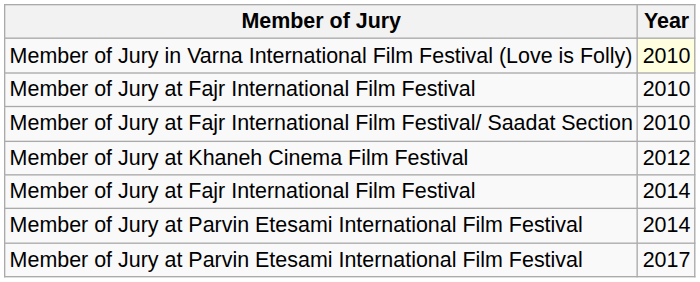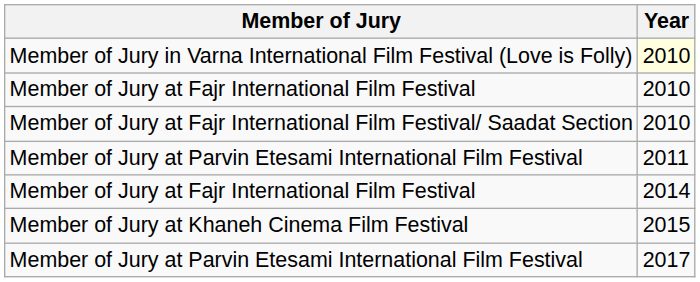row 5 | Member of Jury: Member of Jury at Khaneh Cinema Film Festival -> Member of Jury at Parvin Etesami International Film Festival
row 5 | Year: 2012 -> 2011
row 7 | Member of Jury: Member of Jury at Parvin Etesami International Film Festival -> Member of Jury at Khaneh Cinema Film Festival
row 7 | Year: 2014 -> 2015
